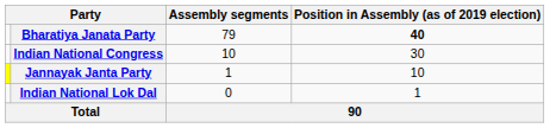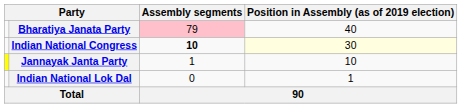Bharatiya Janata Party | Assembly segments: no background -> pink background
Bharatiya Janata Party | Position in Assembly (as of 2019 election): bold -> normal
Indian National Congress | Assembly segments: normal -> bold
Indian National Congress | Position in Assembly (as of 2019 election): no background -> lightyellow background
